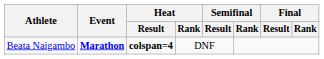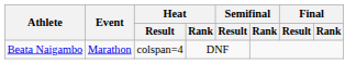Beata Naigambo | Event: bold -> normal
Beata Naigambo | Heat / Result: bold -> normal
